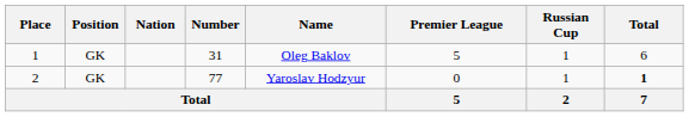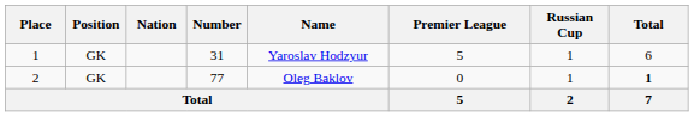row 2 | Name: Oleg Baklov -> Yaroslav Hodzyur
row 3 | Name: Yaroslav Hodzyur -> Oleg Baklov
